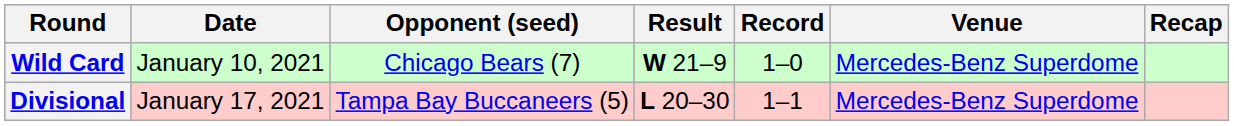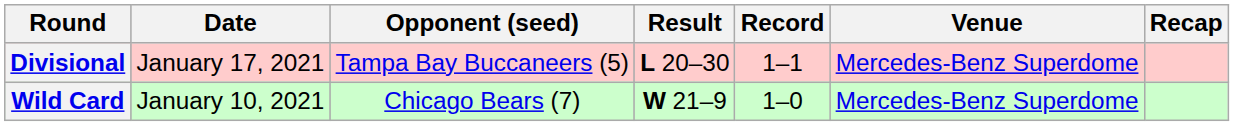rows swapped: Wild Card <-> Divisional
